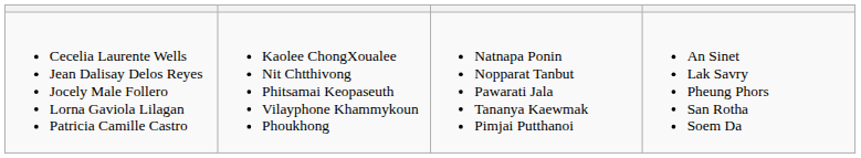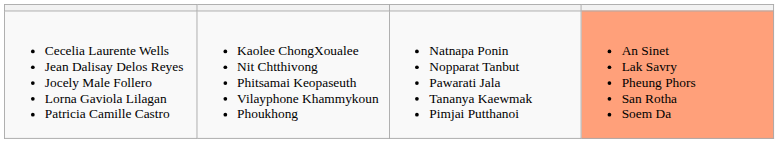row 2 | column 4: no background -> lightsalmon background
